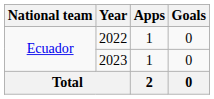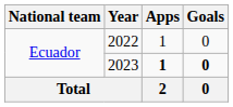2023 | Apps: normal -> bold
2023 | Goals: normal -> bold
